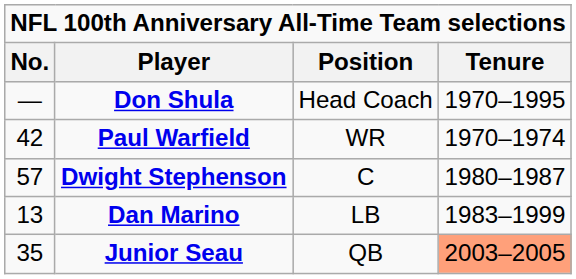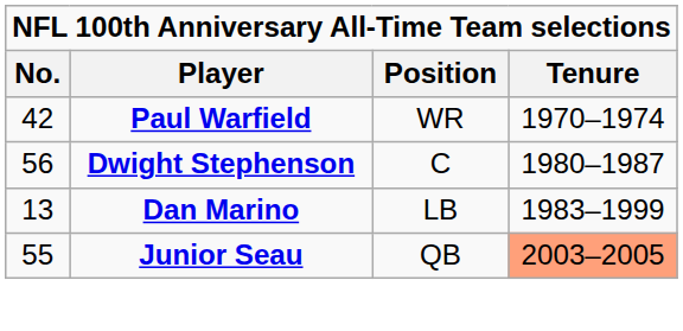- row: — | Don Shula | Head Coach | 1970–1995
Dwight Stephenson | No.: 57 -> 56
Junior Seau | No.: 35 -> 55
